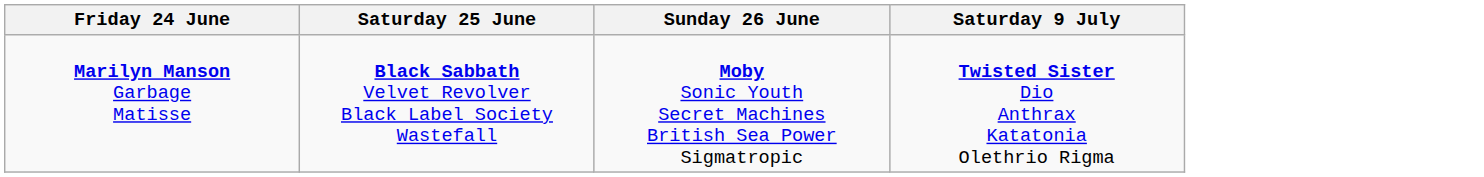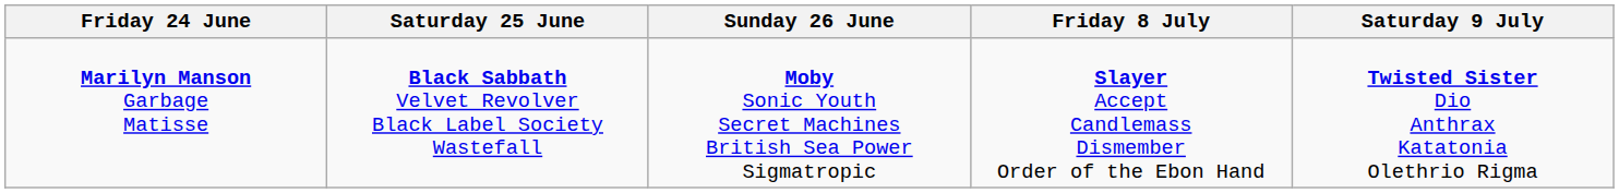+ column: Friday 8 July | Slayer Accept Candlemass Dismember Order of the Ebon Hand
